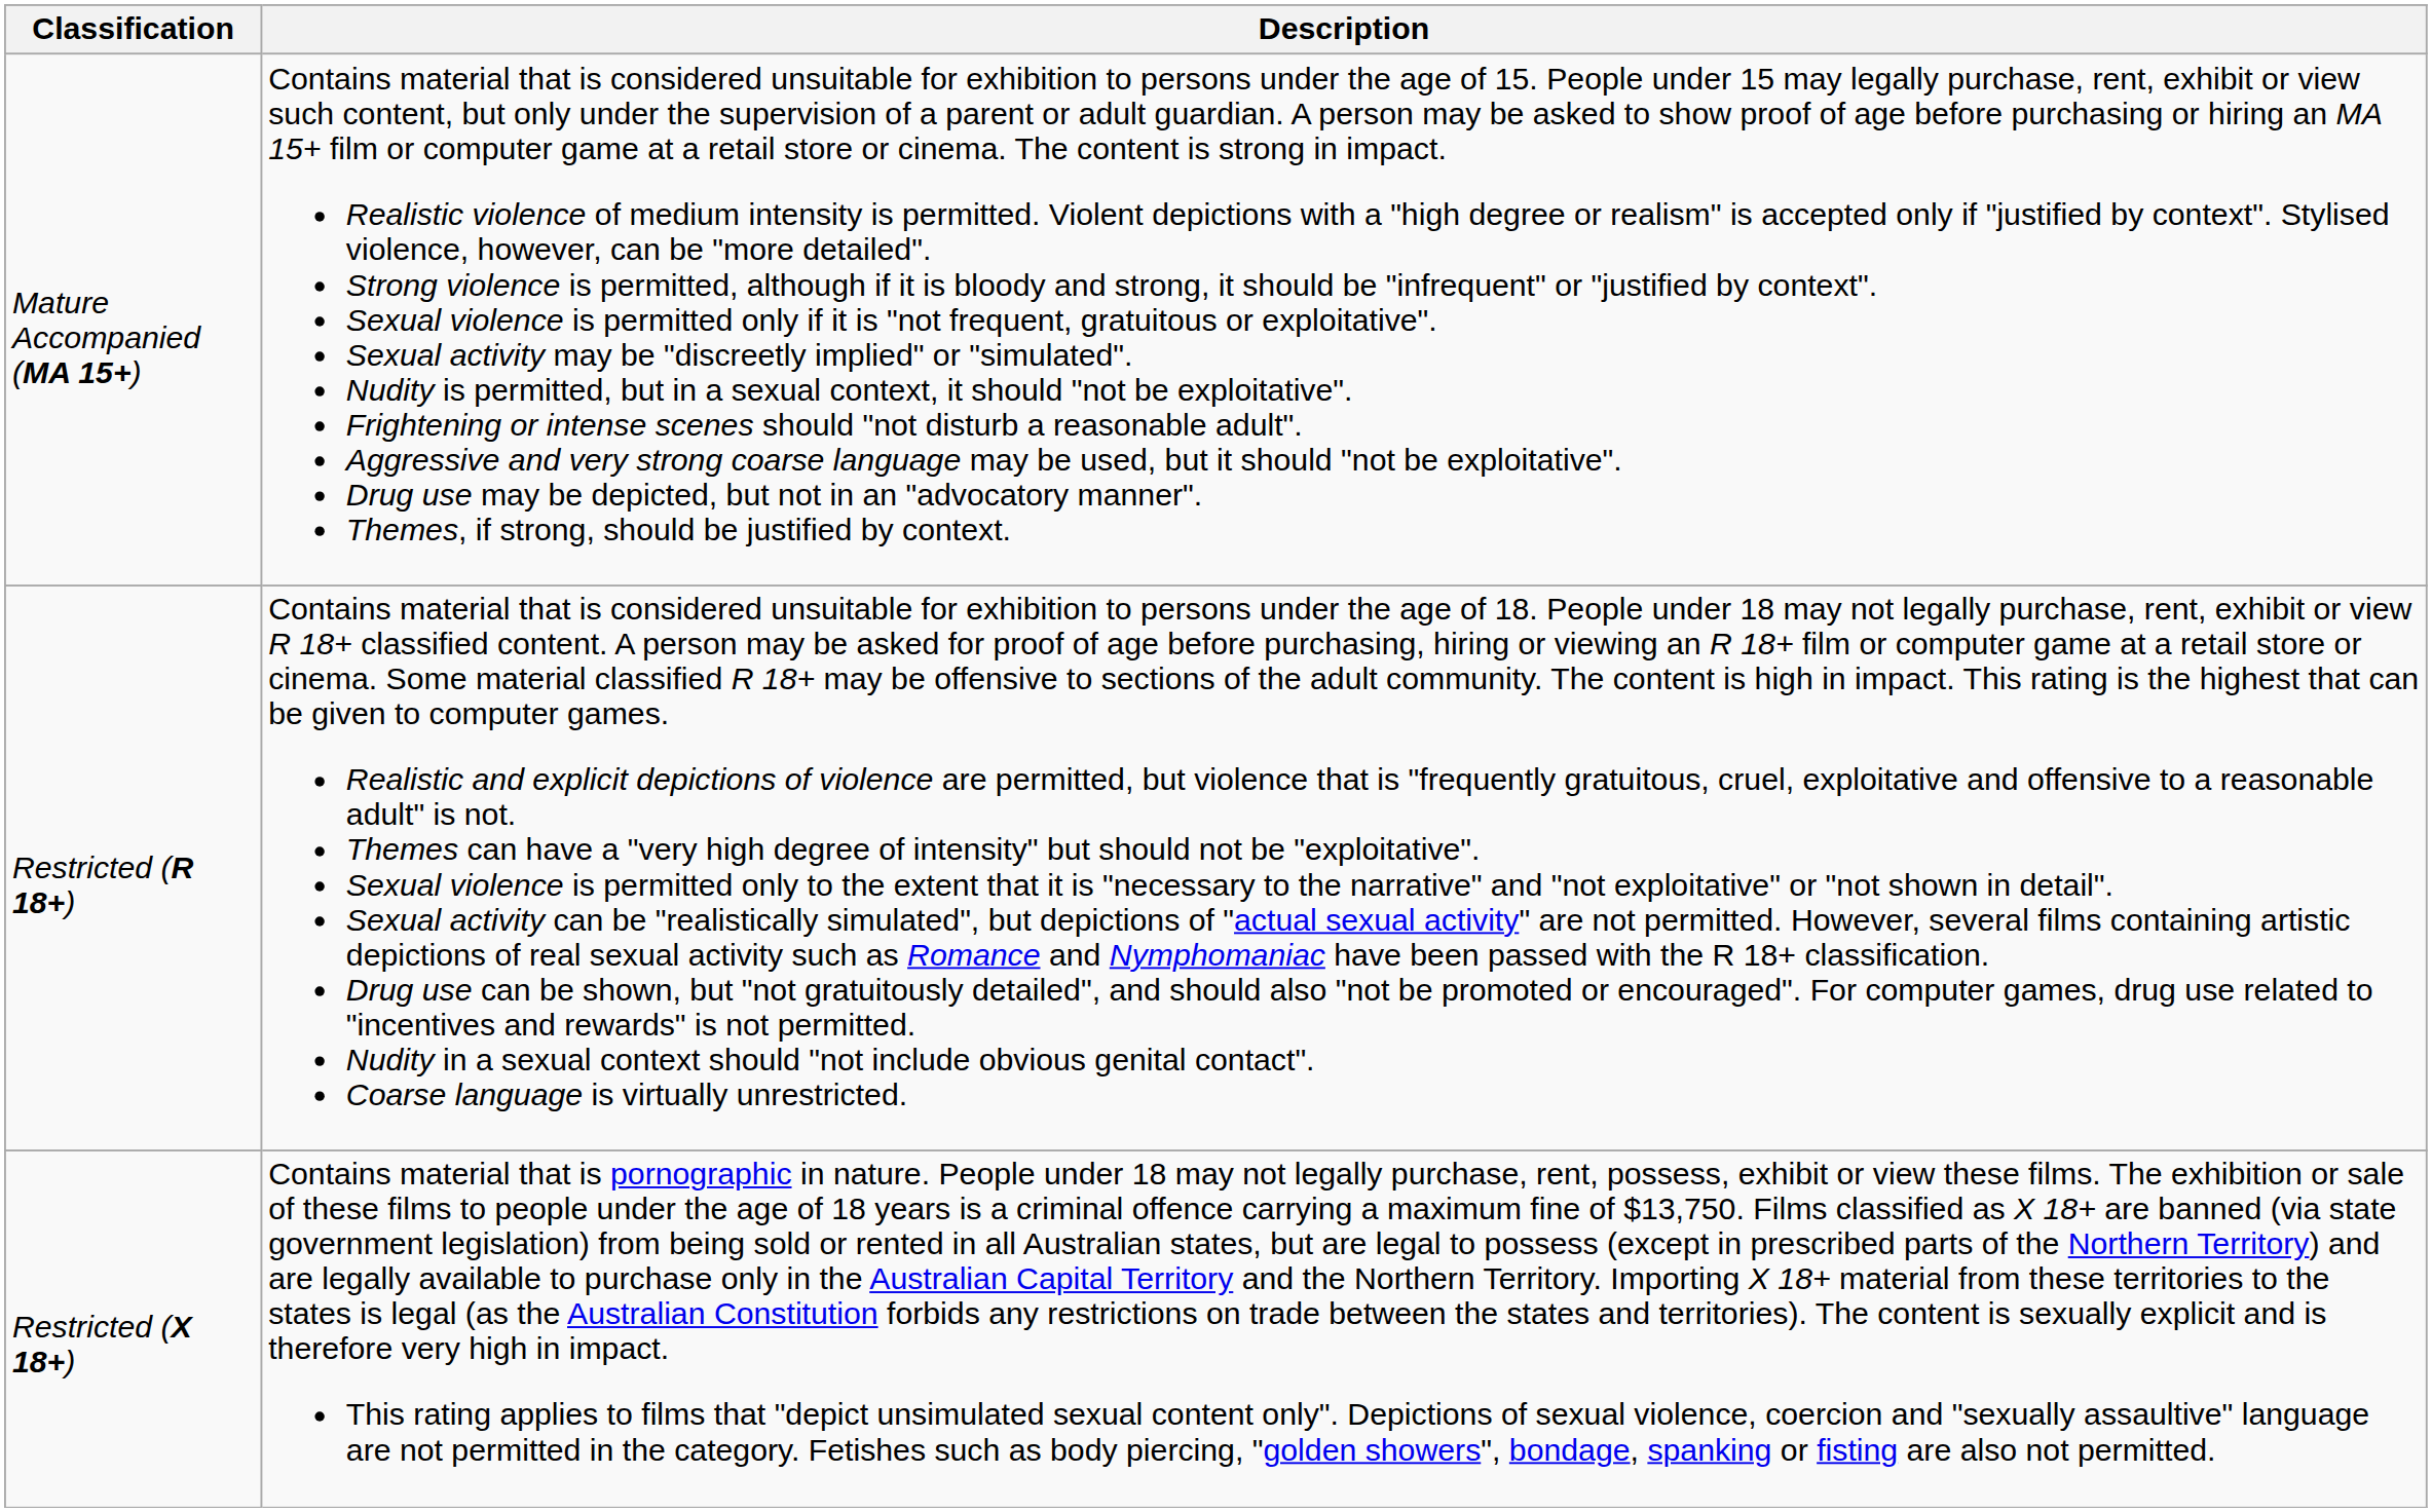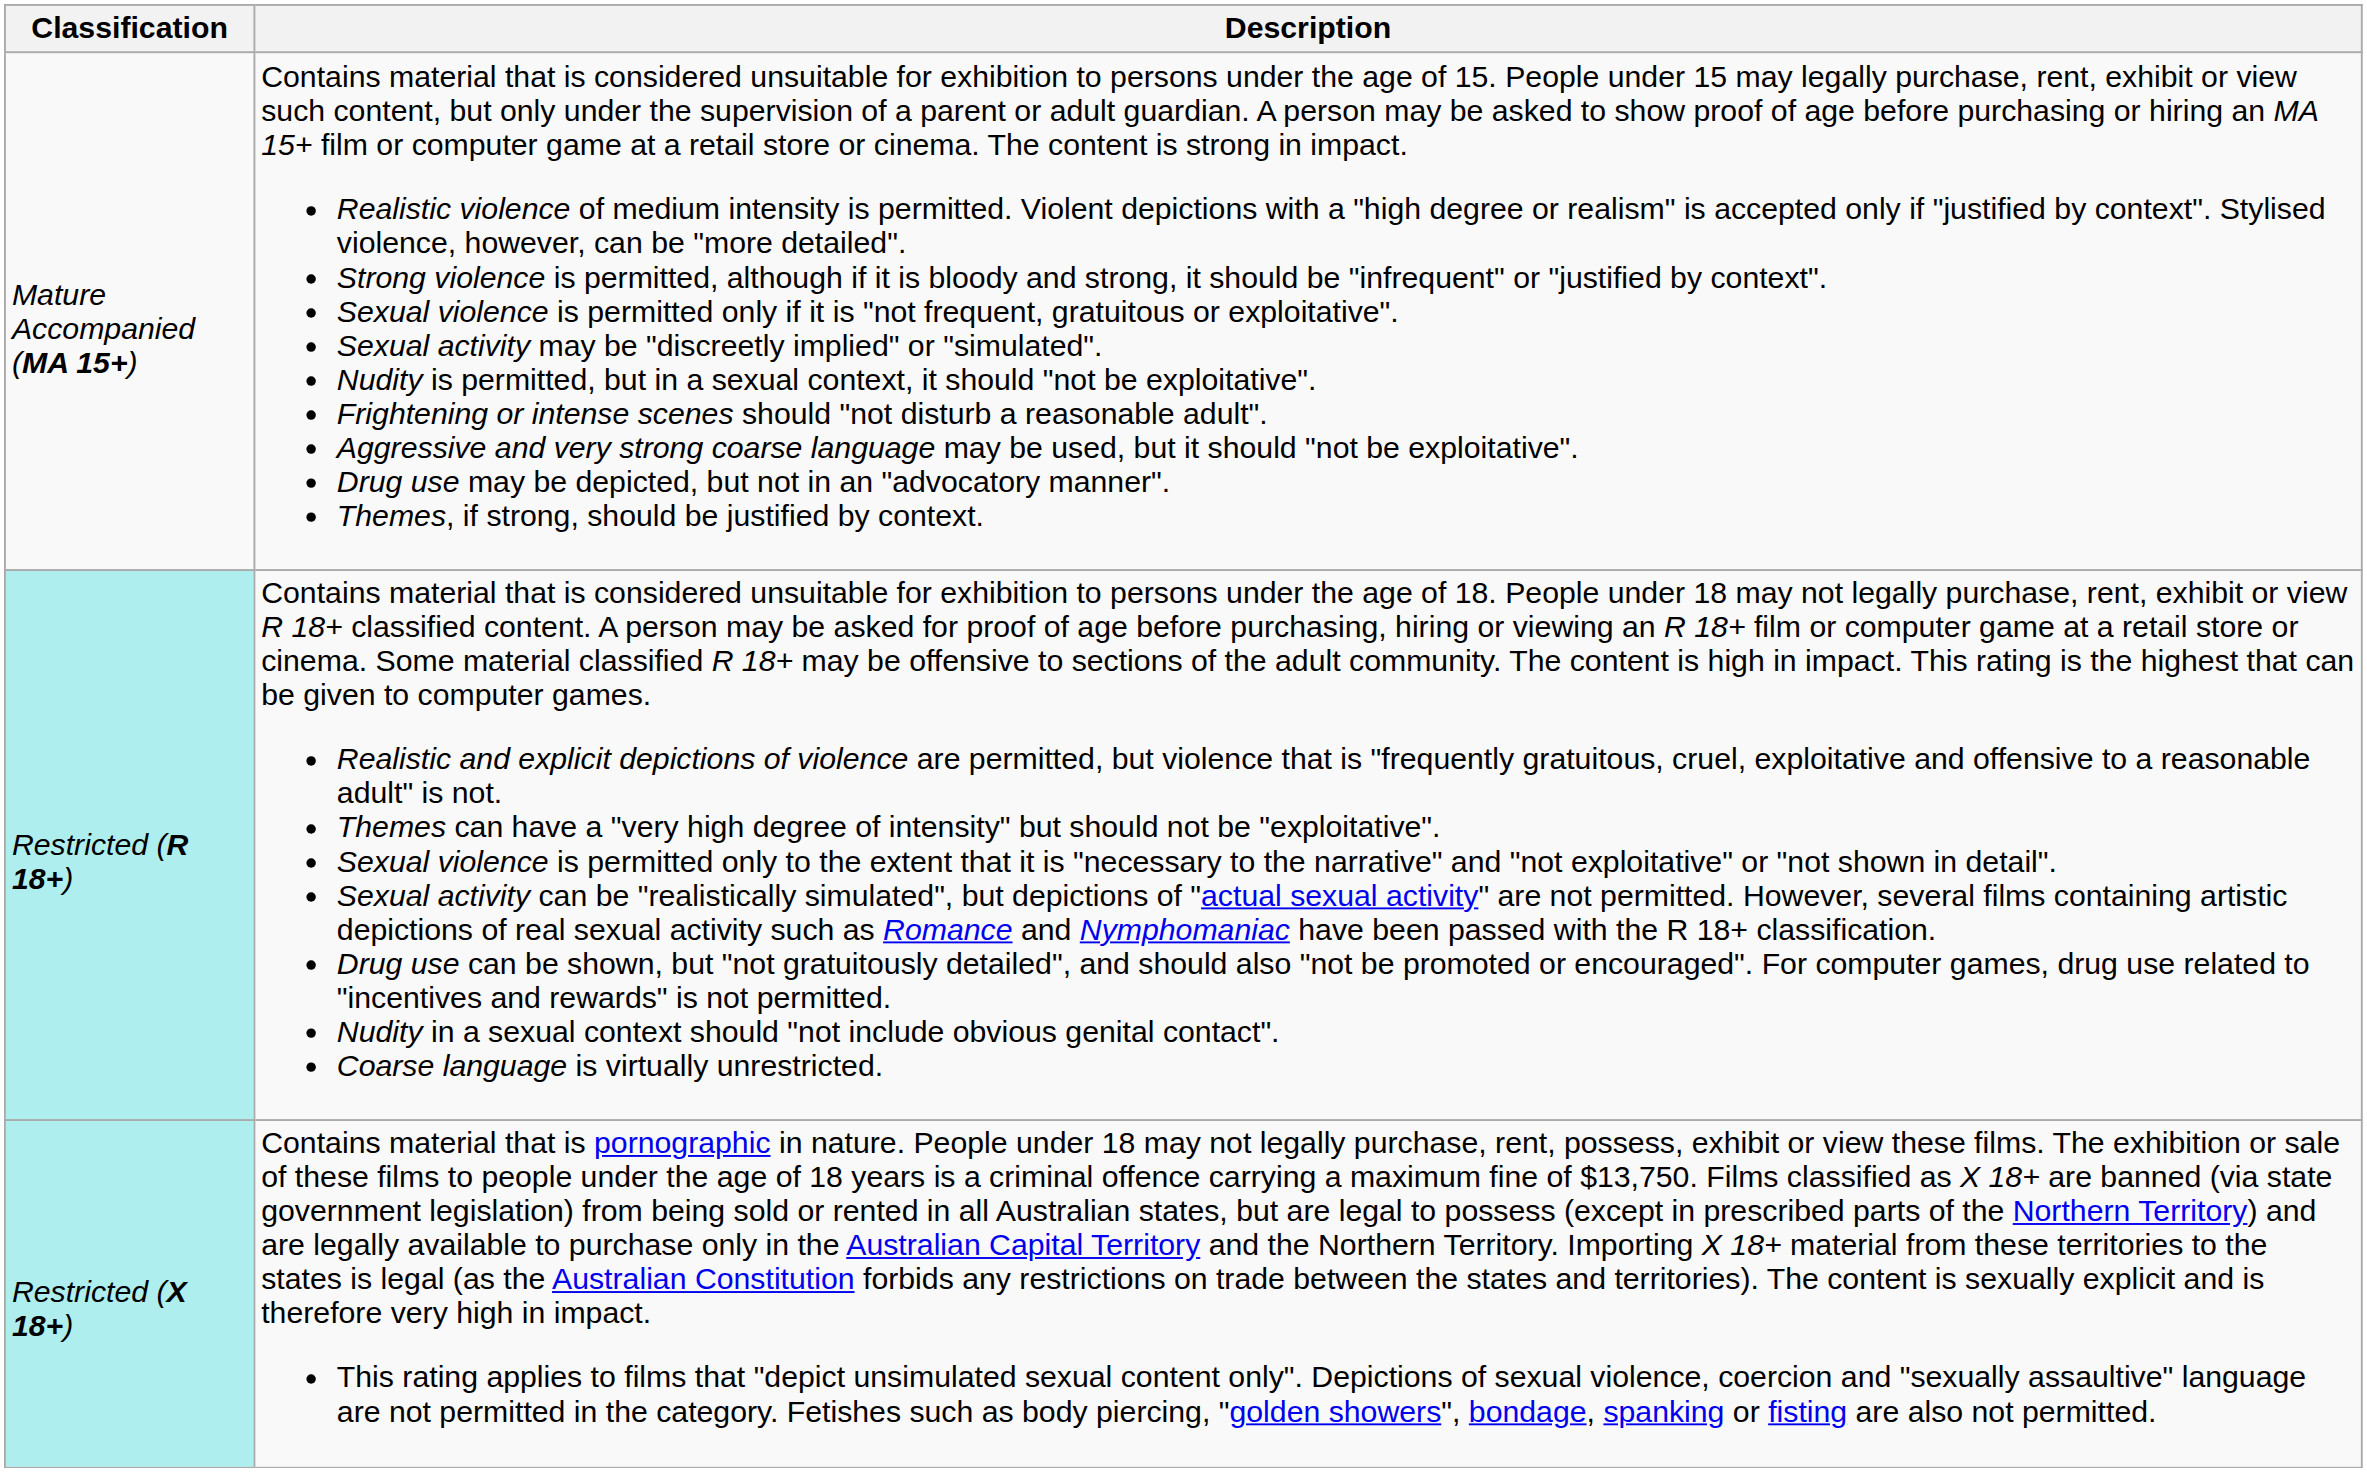Restricted (R 18+) | Classification: no background -> paleturquoise background
Restricted (X 18+) | Classification: no background -> paleturquoise background
